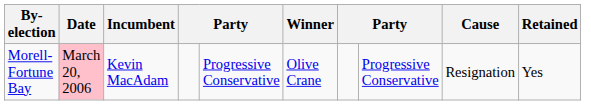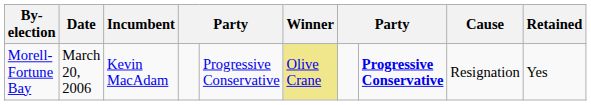Morell-Fortune Bay | Date: pink background -> no background
Morell-Fortune Bay | Winner: no background -> khaki background
Morell-Fortune Bay | column 8: normal -> bold
